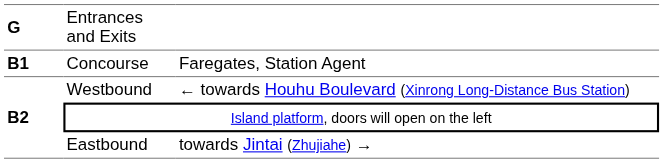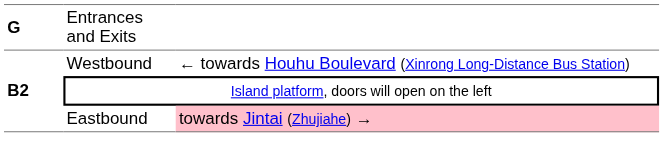- row: B1 | Concourse | Faregates, Station Agent
Eastbound | column 3: no background -> pink background
